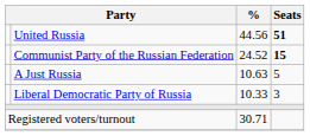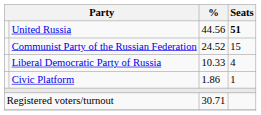Communist Party of the Russian Federation | Seats: bold -> normal
- row: A Just Russia | 10.63 | 5
Liberal Democratic Party of Russia | Seats: 3 -> 4
+ row: Civic Platform | 1.86 | 1
